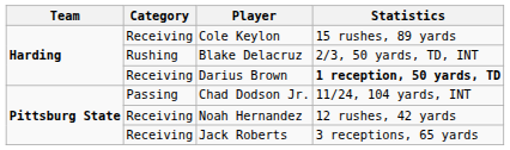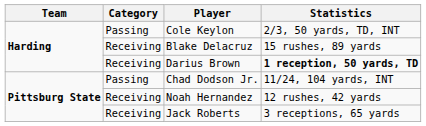Cole Keylon | Category: Receiving -> Passing
Cole Keylon | Statistics: 15 rushes, 89 yards -> 2/3, 50 yards, TD, INT
Blake Delacruz | Category: Rushing -> Receiving
Blake Delacruz | Statistics: 2/3, 50 yards, TD, INT -> 15 rushes, 89 yards
